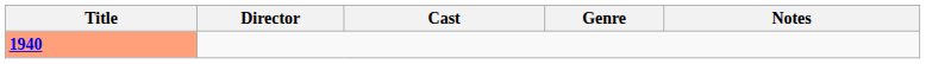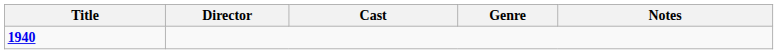1940 | Title: lightsalmon background -> no background
